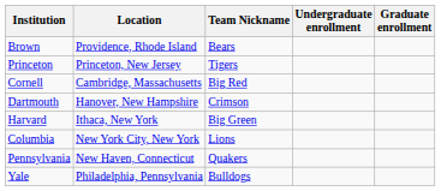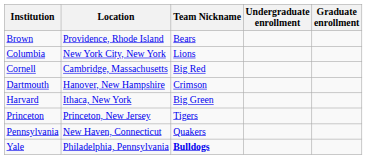rows swapped: Columbia <-> Princeton
Yale | Team Nickname: normal -> bold
